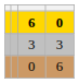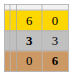row 2 | column 3: bold -> normal
row 2 | column 4: bold -> normal
row 3 | column 3: normal -> bold
row 4 | column 4: normal -> bold
